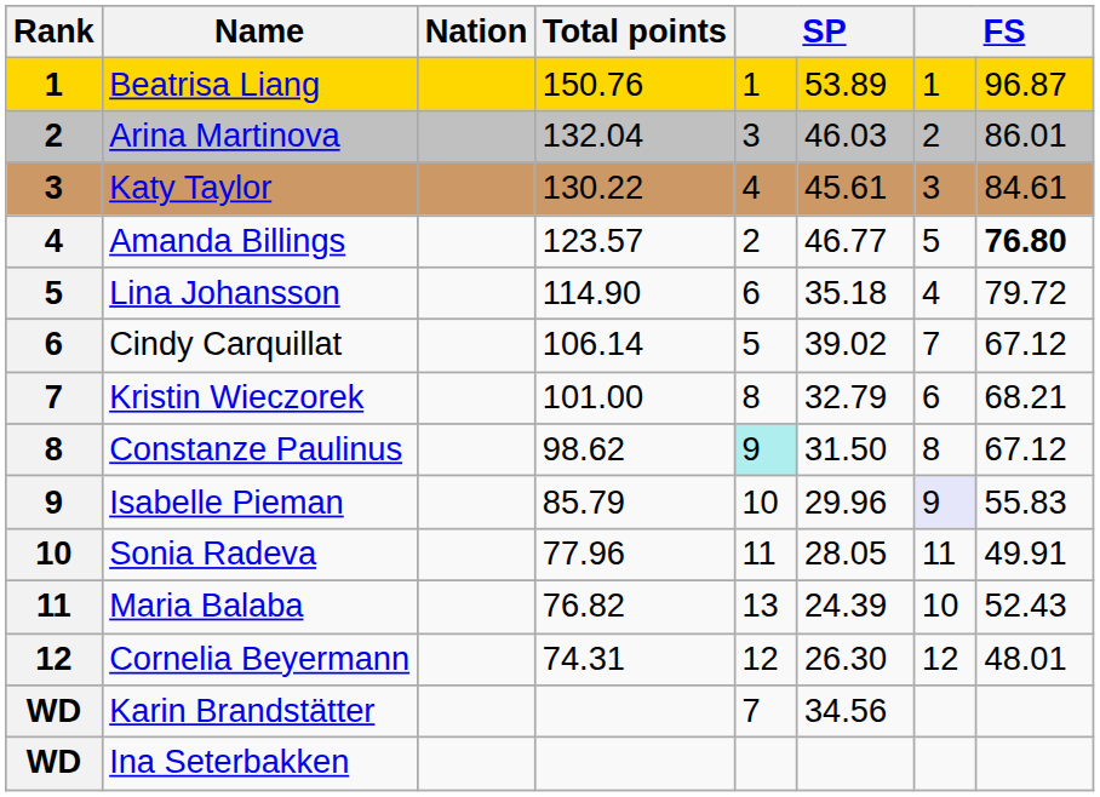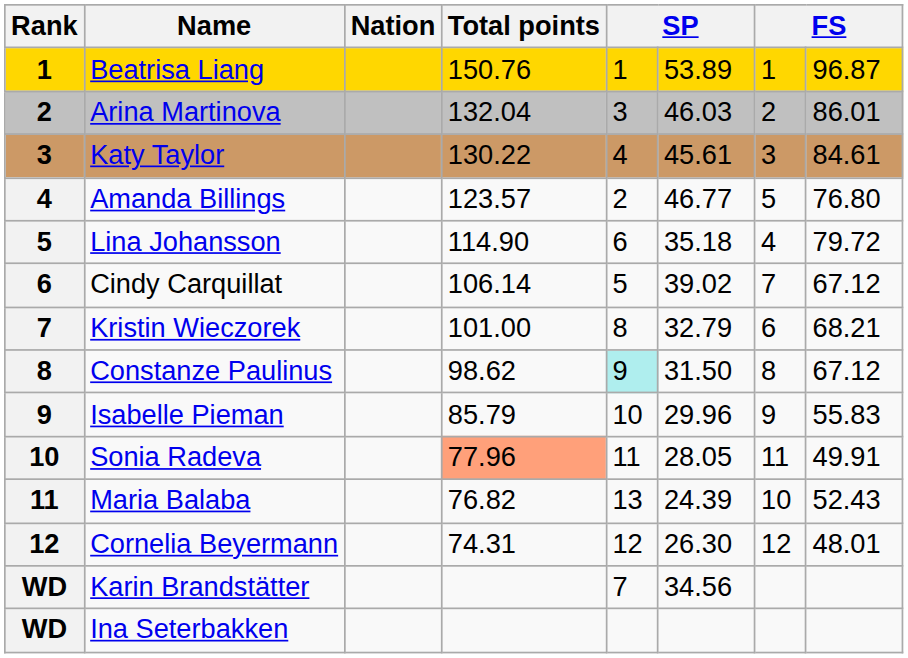Amanda Billings | column 8: bold -> normal
Isabelle Pieman | column 7: lavender background -> no background
Sonia Radeva | Total points: no background -> lightsalmon background
